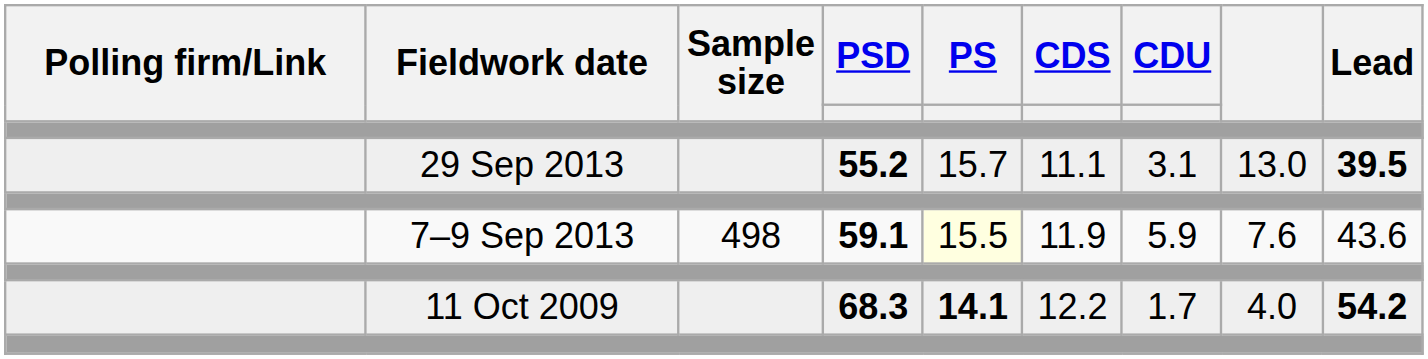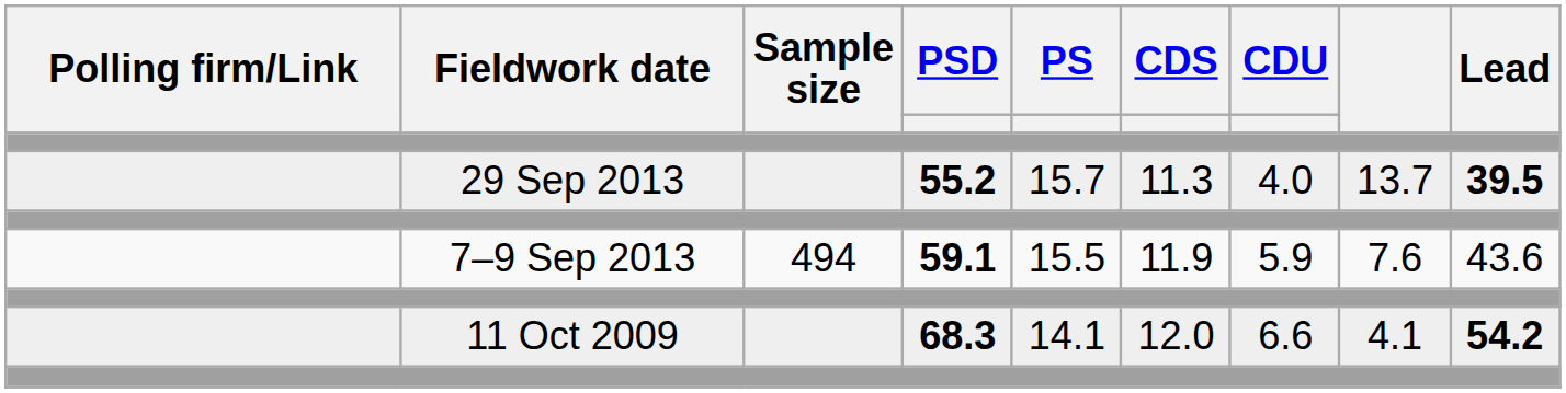29 Sep 2013 | CDS: 11.1 -> 11.3
29 Sep 2013 | CDU: 3.1 -> 4.0
29 Sep 2013 | column 8: 13.0 -> 13.7
7–9 Sep 2013 | Sample size: 498 -> 494
7–9 Sep 2013 | PS: lightyellow background -> no background
11 Oct 2009 | PS: bold -> normal
11 Oct 2009 | CDS: 12.2 -> 12.0
11 Oct 2009 | CDU: 1.7 -> 6.6
11 Oct 2009 | column 8: 4.0 -> 4.1
